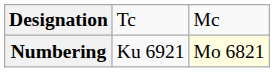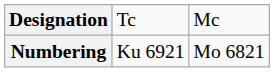Numbering | column 3: lightyellow background -> no background
